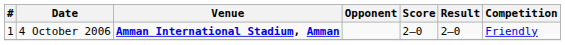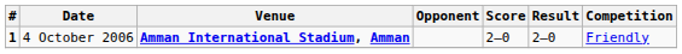4 October 2006 | #: normal -> bold
